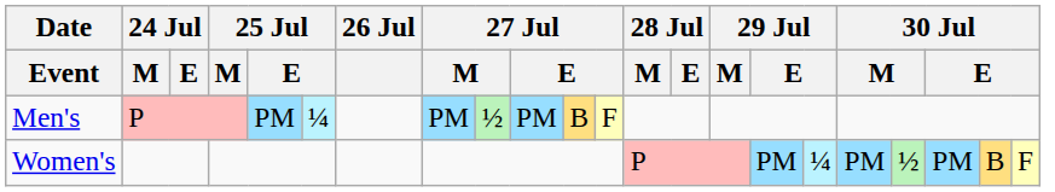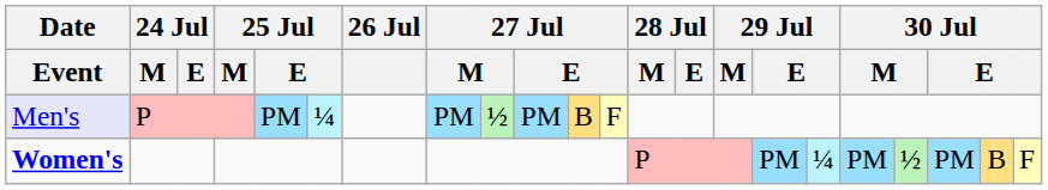Men's | Date / Event: no background -> lavender background
Women's | Date / Event: normal -> bold
